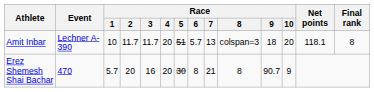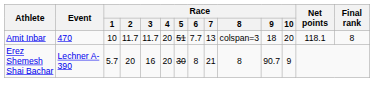Amit Inbar | Event: Lechner A-390 -> 470
Amit Inbar | Race / 6: 5.7 -> 7.7
Erez Shemesh Shai Bachar | Event: 470 -> Lechner A-390
